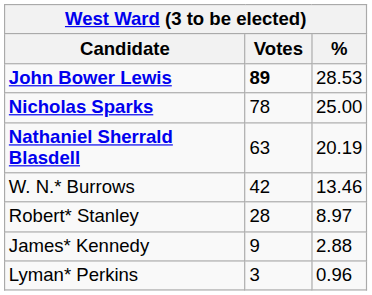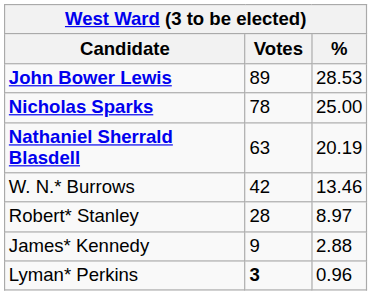John Bower Lewis | Votes: bold -> normal
Lyman* Perkins | Votes: normal -> bold
